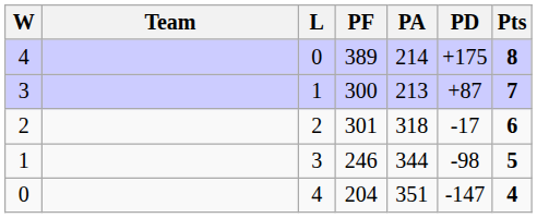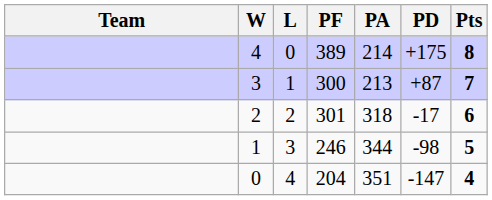columns swapped: Team <-> W
